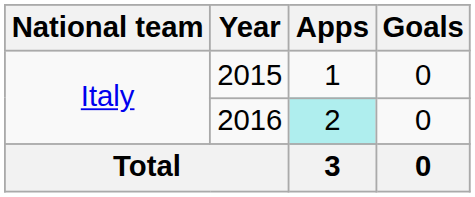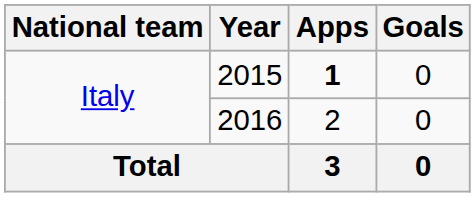2015 | Apps: normal -> bold
2016 | Apps: paleturquoise background -> no background
